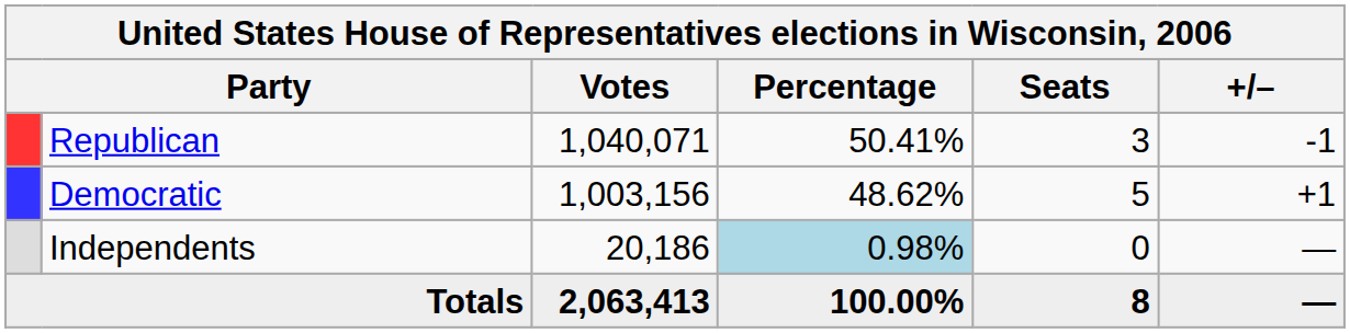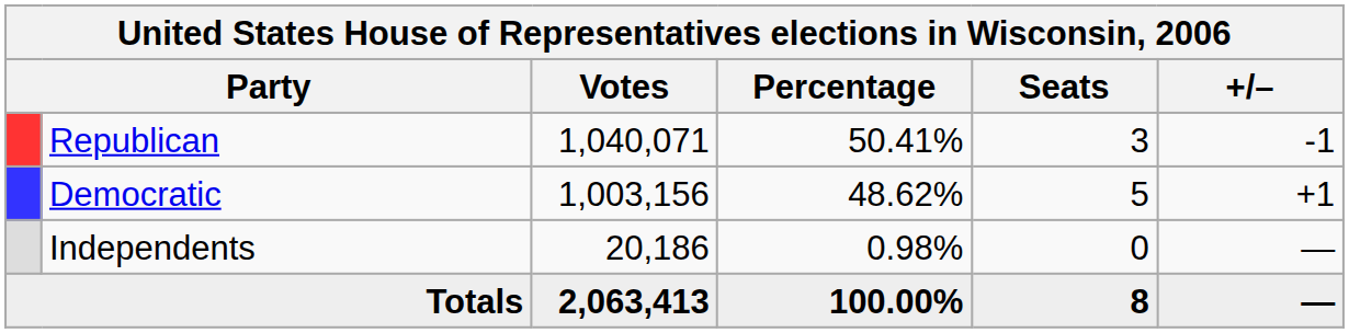Independents | Percentage: lightblue background -> no background
